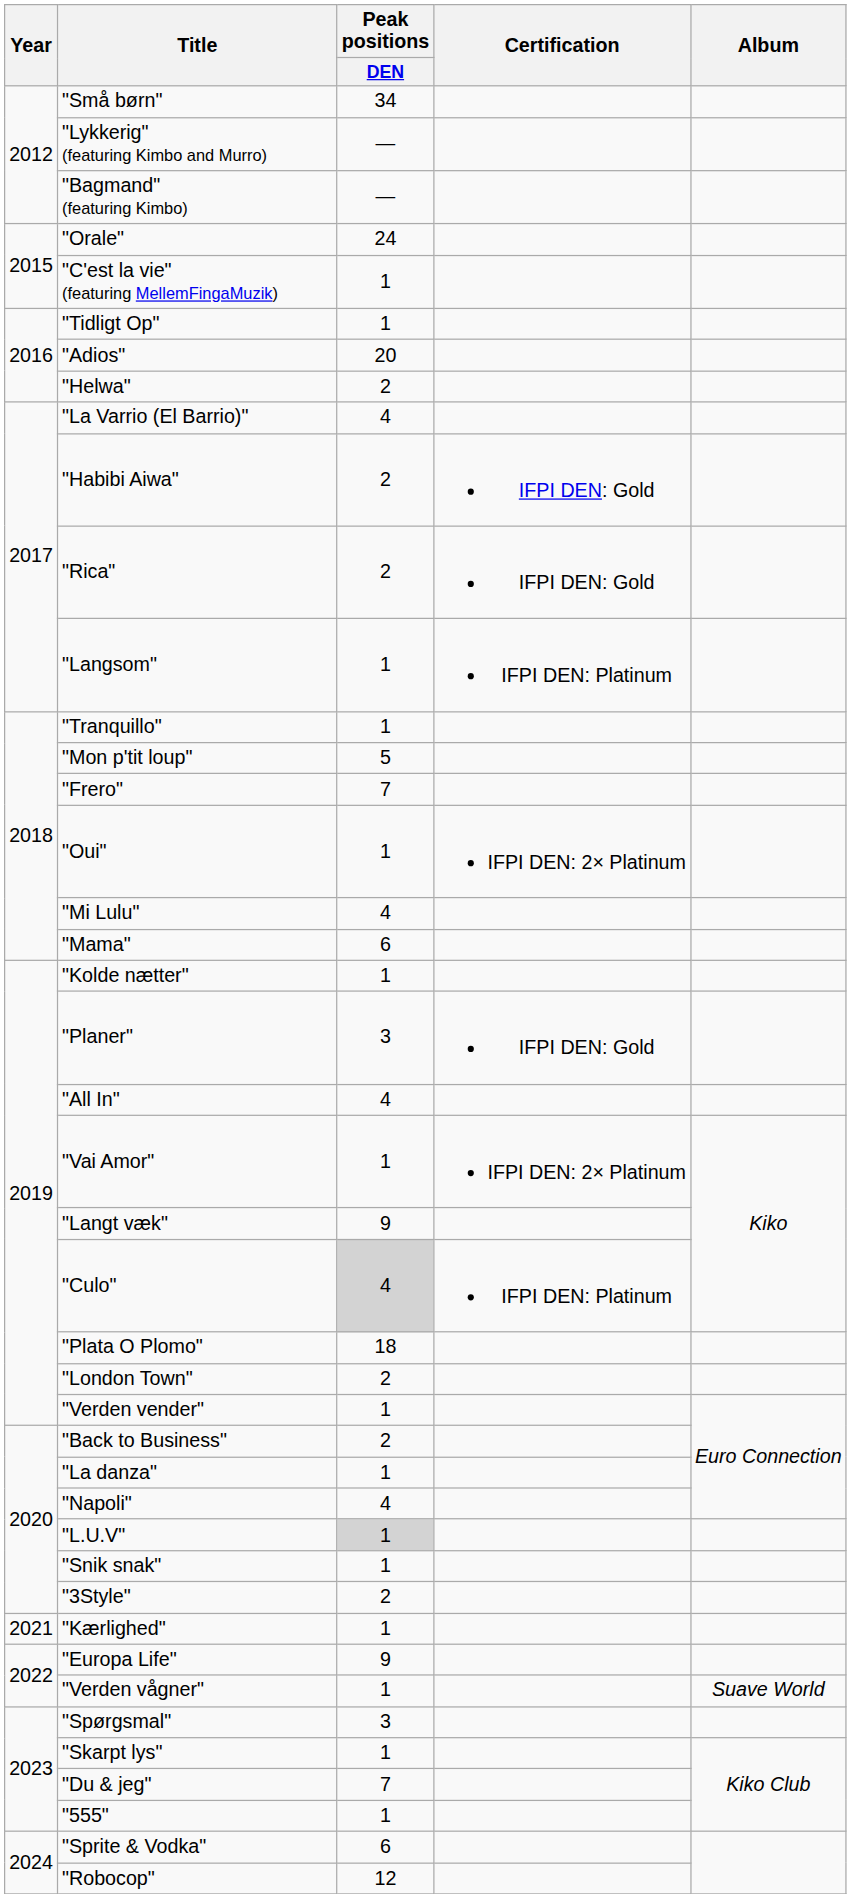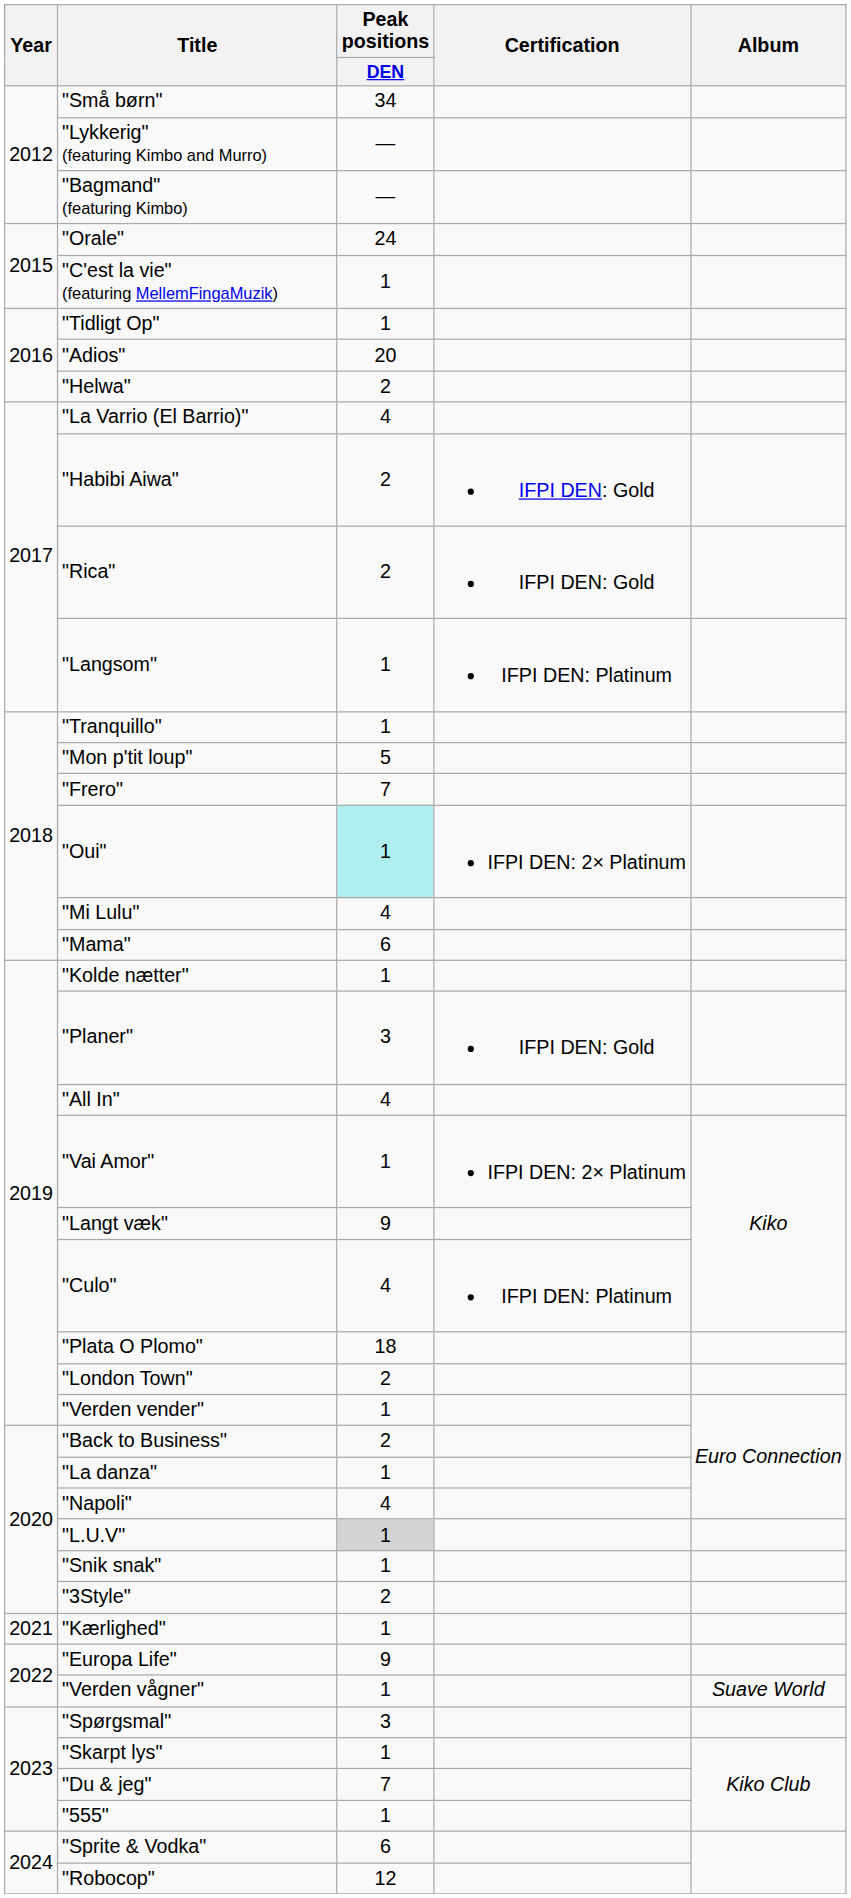"Oui" | Peak positions / DEN: no background -> paleturquoise background
"Culo" | Peak positions / DEN: lightgrey background -> no background
